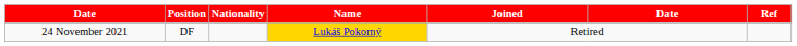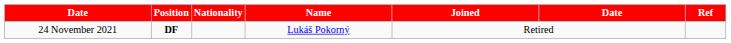24 November 2021 | Position: normal -> bold
24 November 2021 | Name: gold background -> no background
